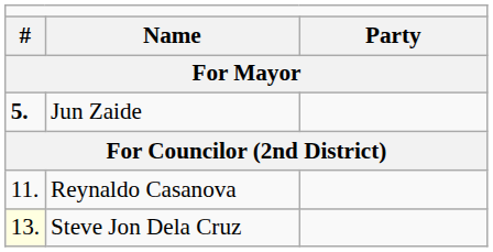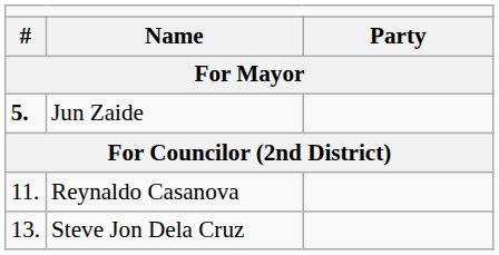Steve Jon Dela Cruz | column 1: lightyellow background -> no background
